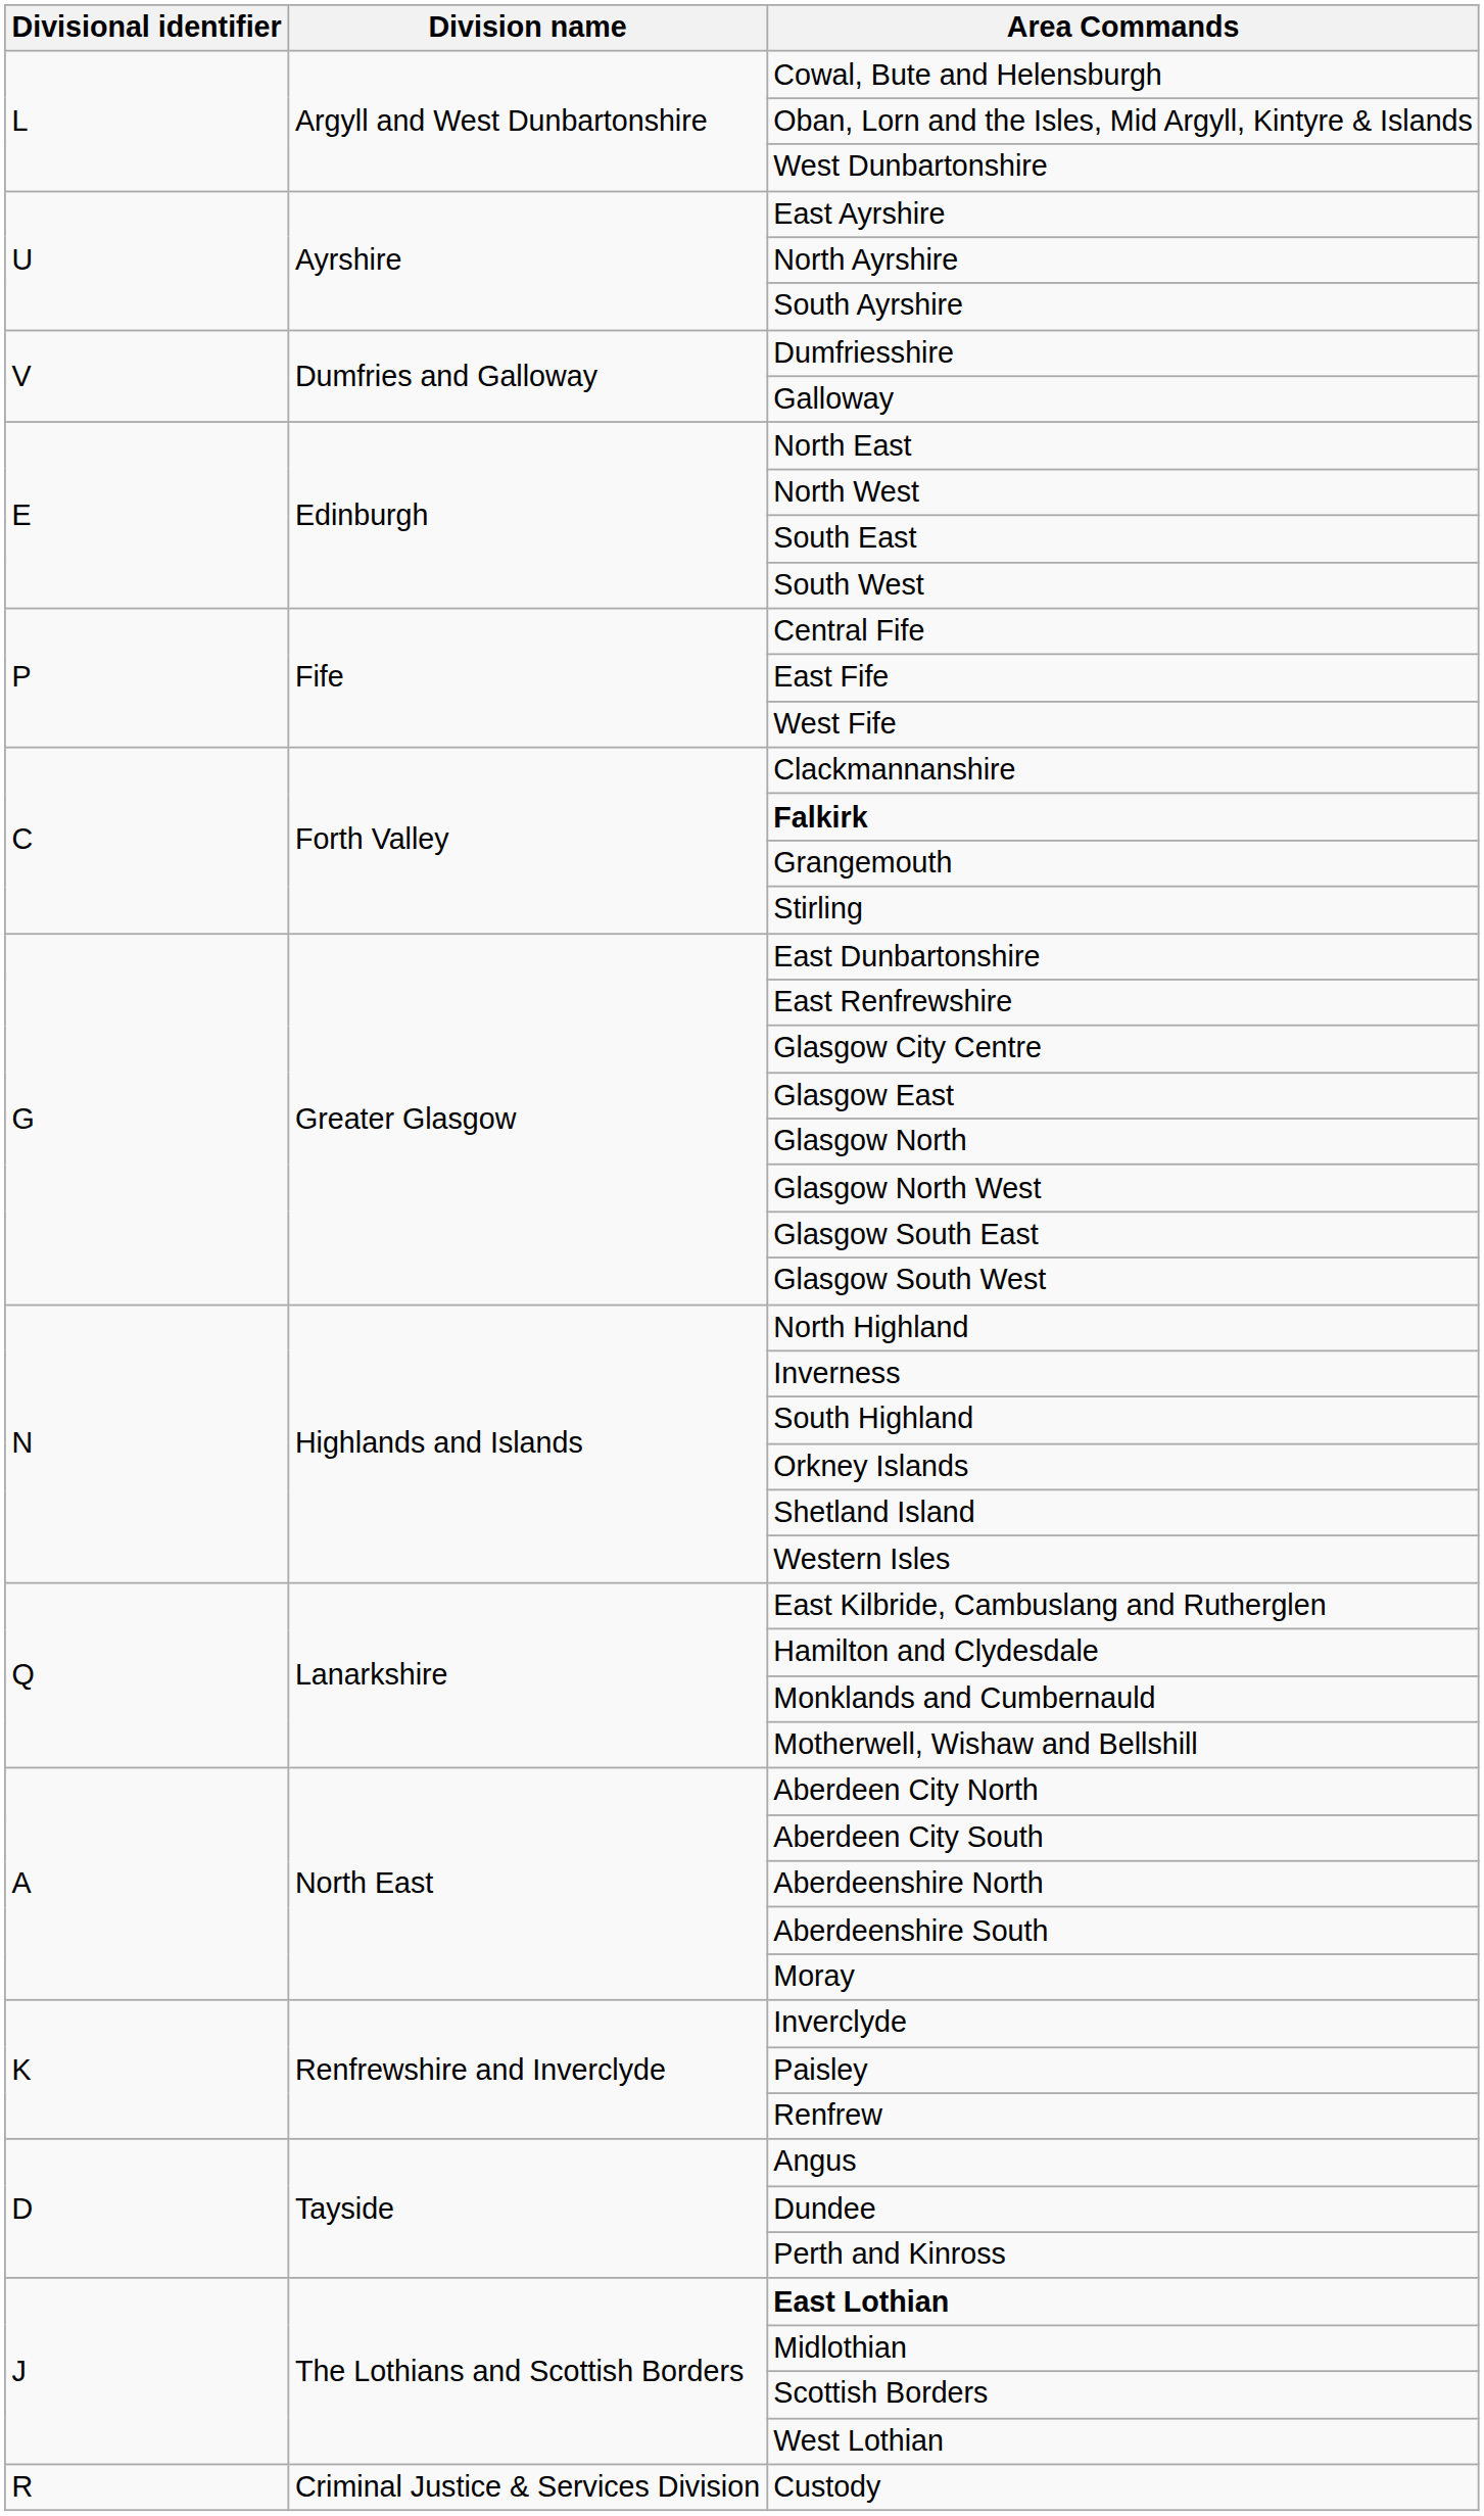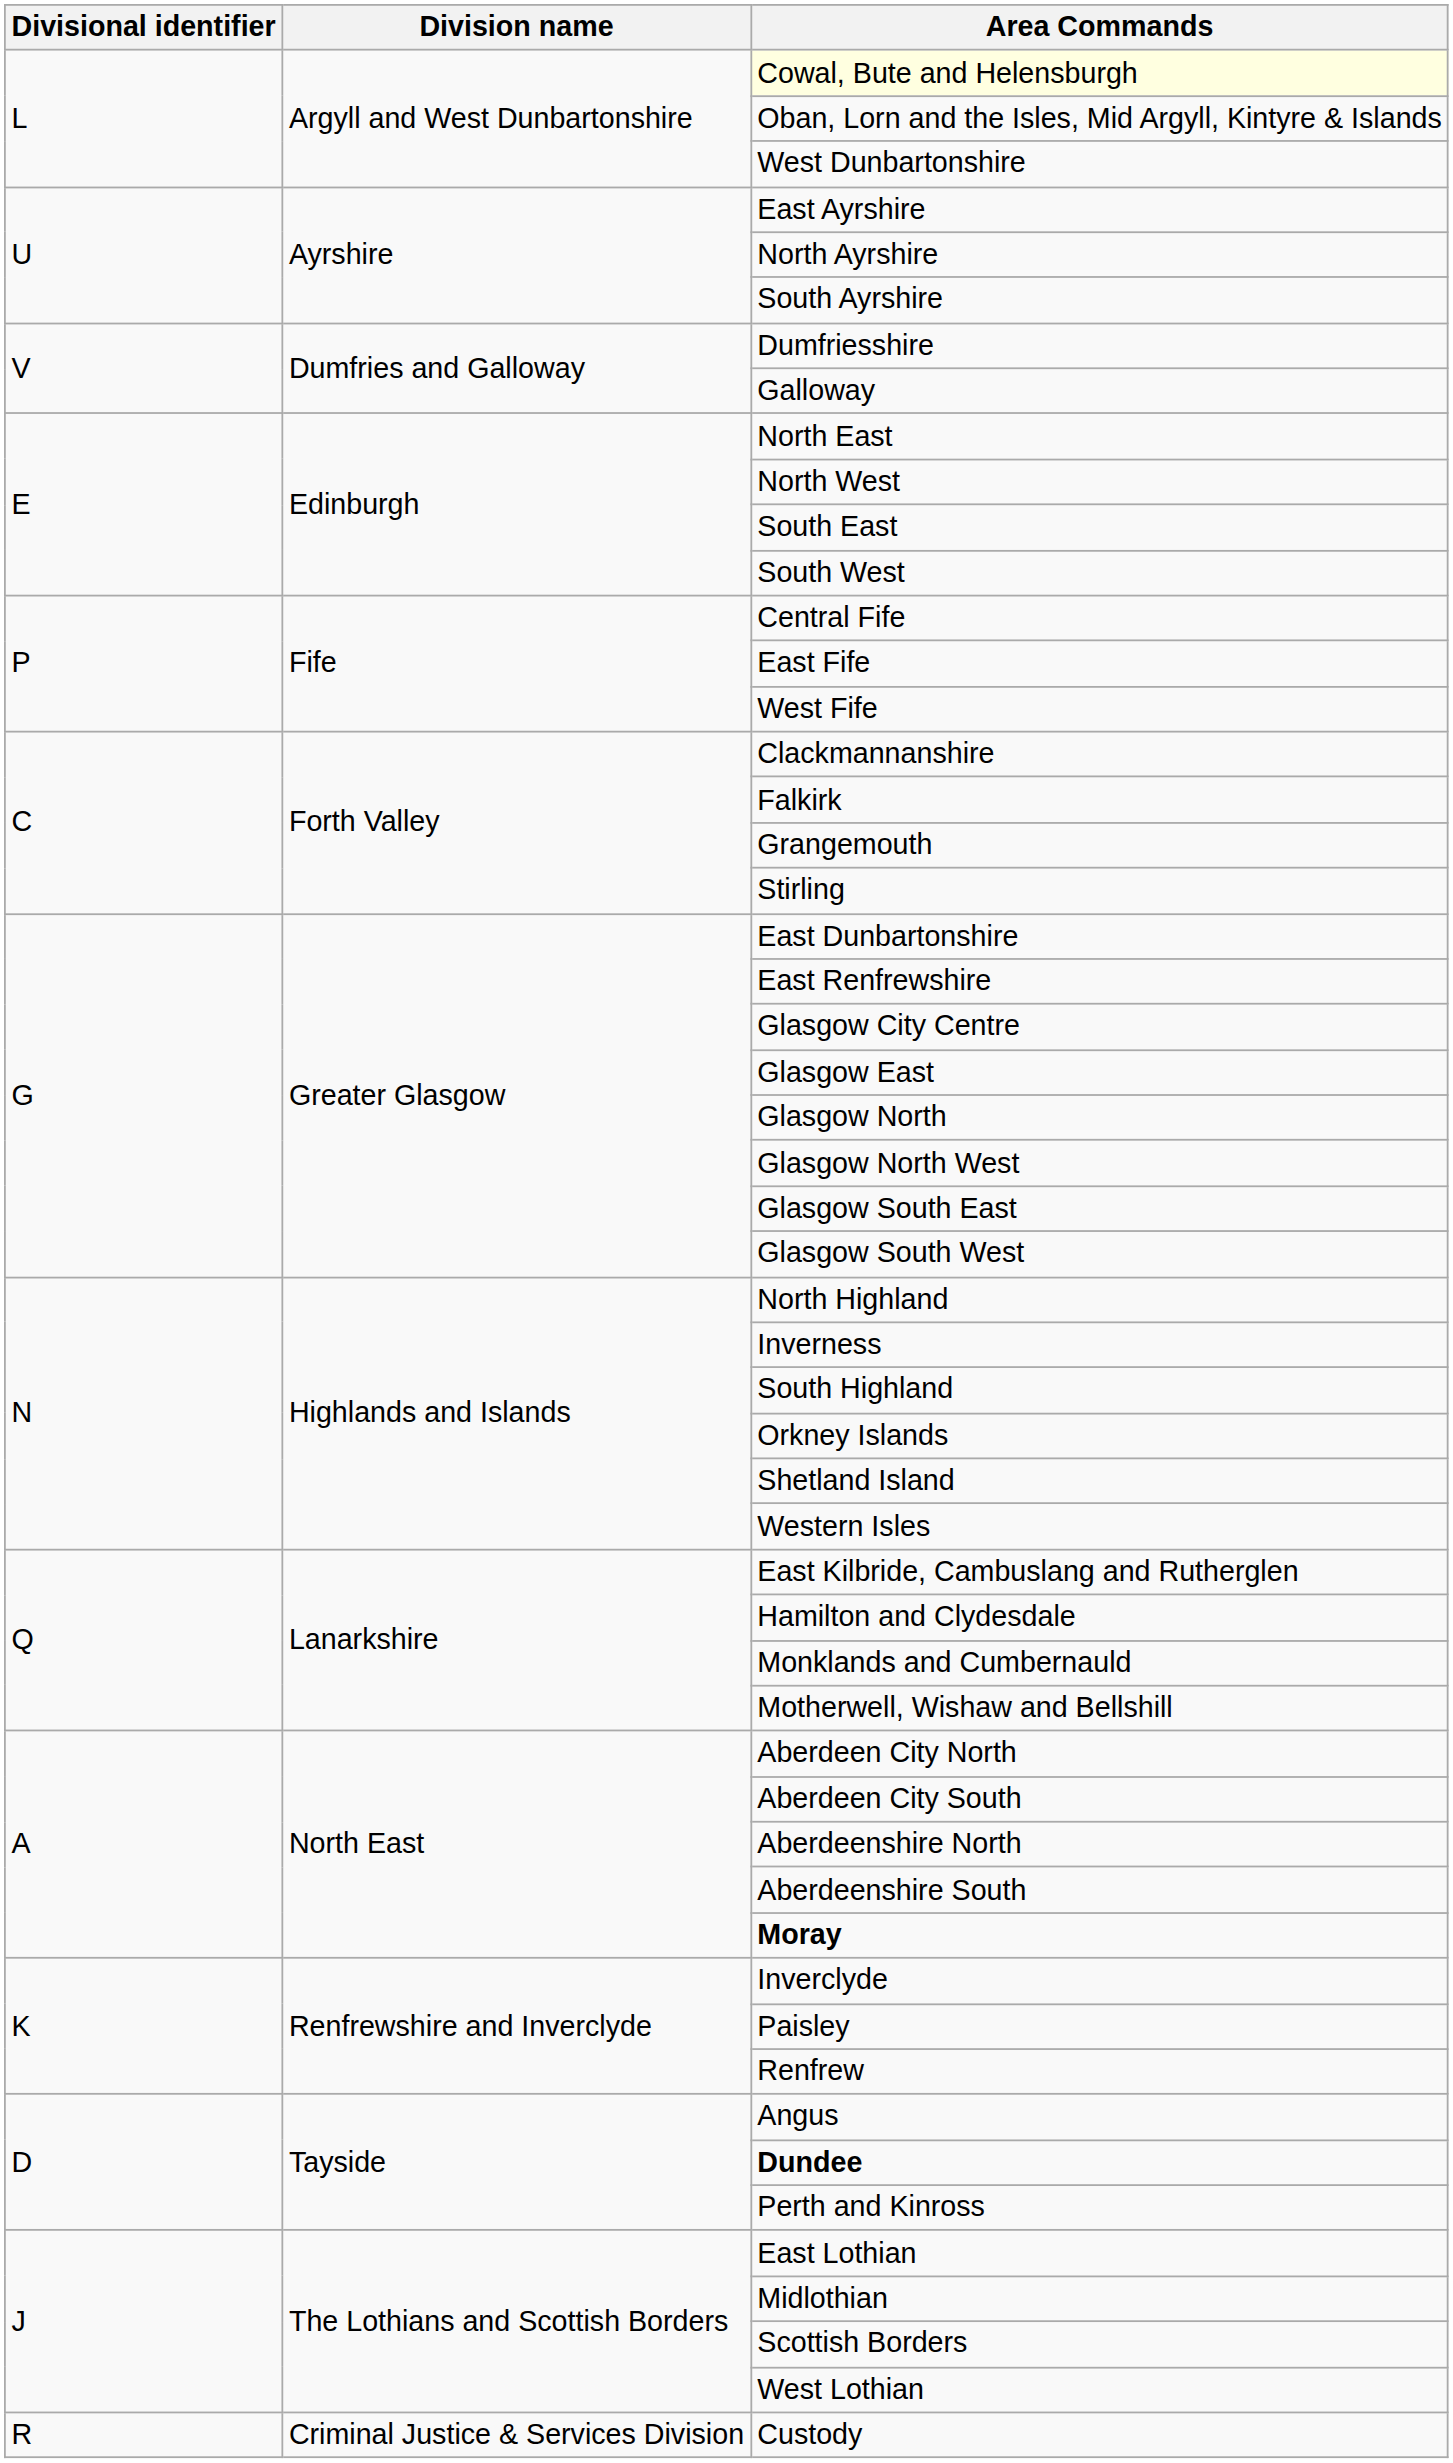Cowal, Bute and Helensburgh | Area Commands: no background -> lightyellow background
Falkirk | Area Commands: bold -> normal
Moray | Area Commands: normal -> bold
Dundee | Area Commands: normal -> bold
East Lothian | Area Commands: bold -> normal
